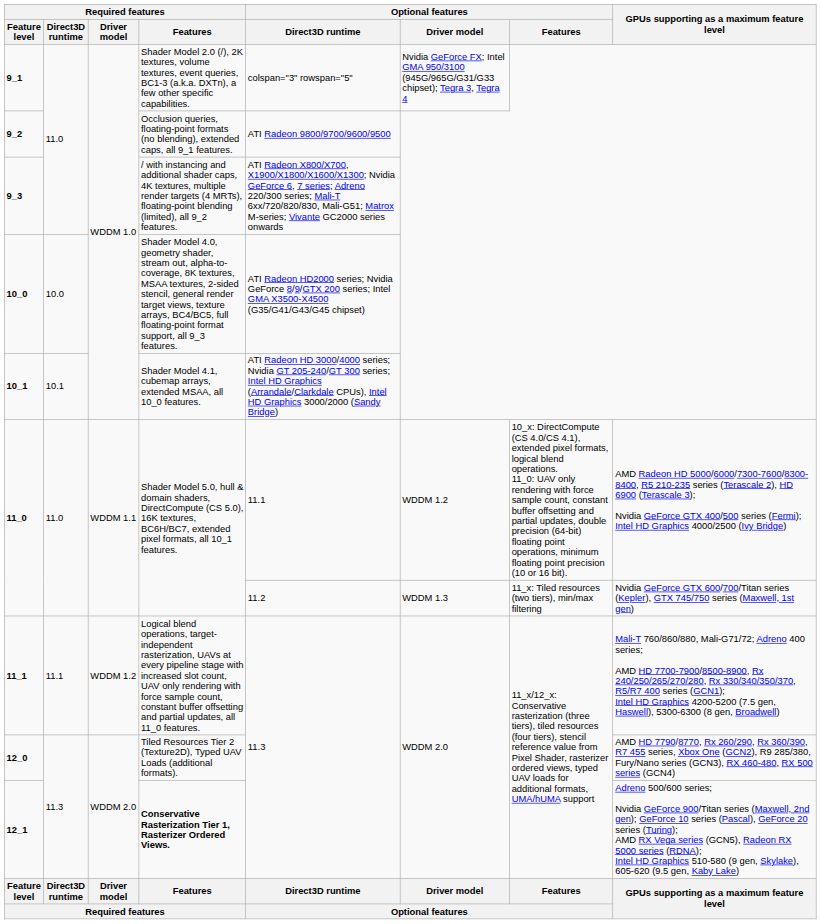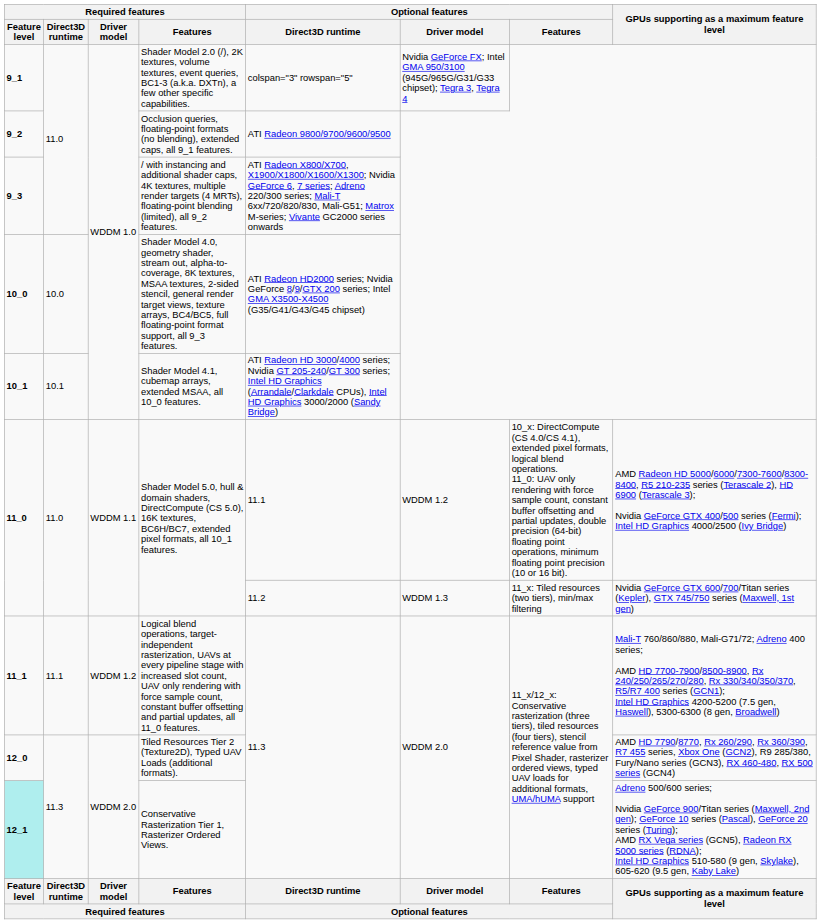Conservative Rasterization Tier 1, Rasterizer Ordered Views. | Required features / Feature level: no background -> paleturquoise background
Conservative Rasterization Tier 1, Rasterizer Ordered Views. | Required features / Features: bold -> normal
